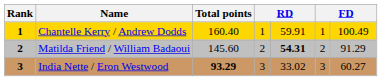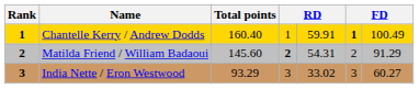Chantelle Kerry / Andrew Dodds | column 6: normal -> bold
Matilda Friend / William Badaoui | column 4: normal -> bold
Matilda Friend / William Badaoui | column 5: bold -> normal
India Nette / Eron Westwood | Total points: bold -> normal
